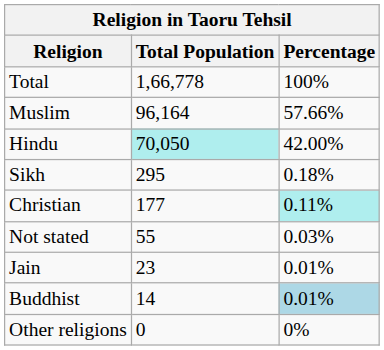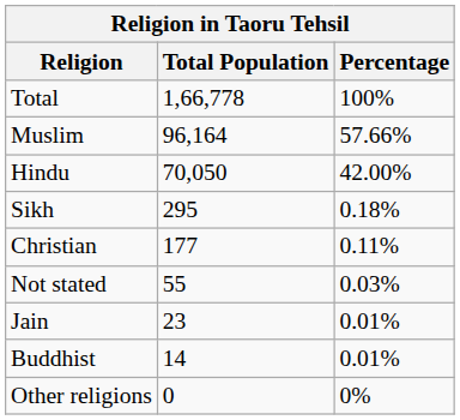Hindu | Total Population: paleturquoise background -> no background
Christian | Percentage: paleturquoise background -> no background
Buddhist | Percentage: lightblue background -> no background
